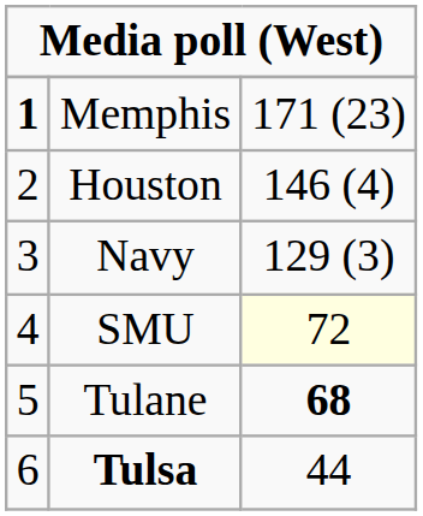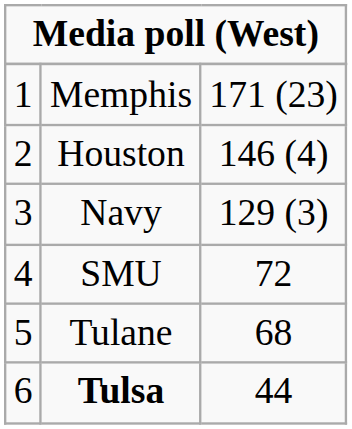Memphis | column 1: bold -> normal
SMU | column 3: lightyellow background -> no background
Tulane | column 3: bold -> normal
